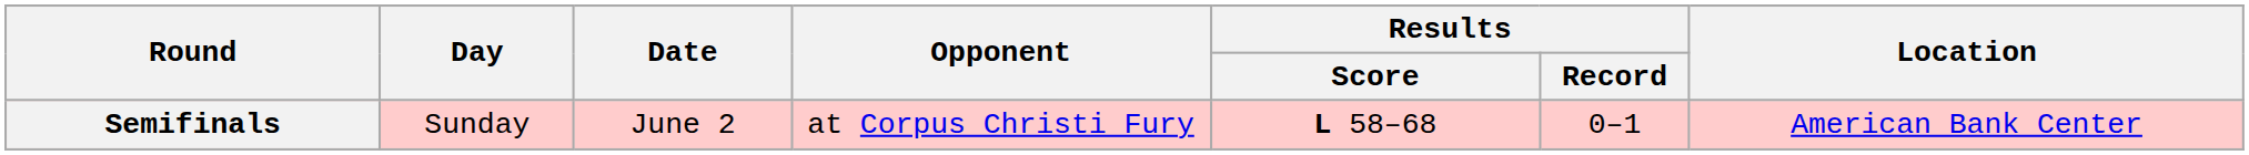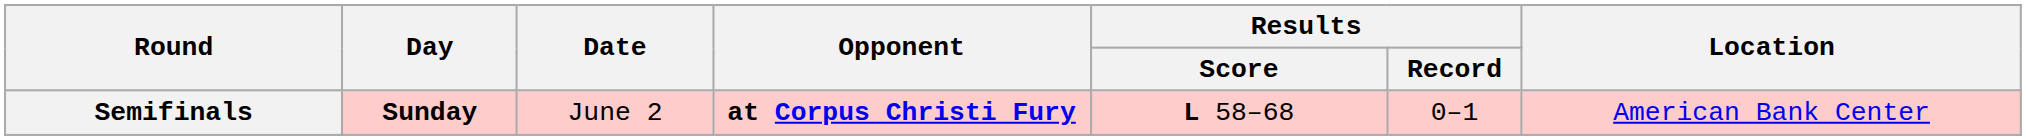Semifinals | Day: normal -> bold
Semifinals | Opponent: normal -> bold
